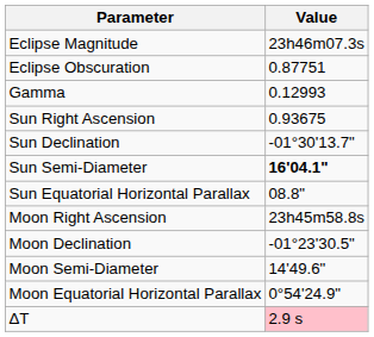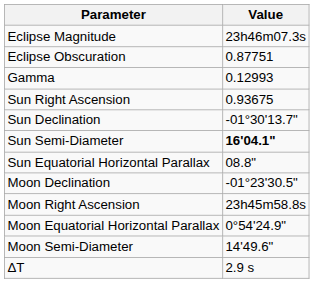rows swapped: Moon Right Ascension <-> Moon Declination
rows swapped: Moon Semi-Diameter <-> Moon Equatorial Horizontal Parallax
ΔT | Value: pink background -> no background
